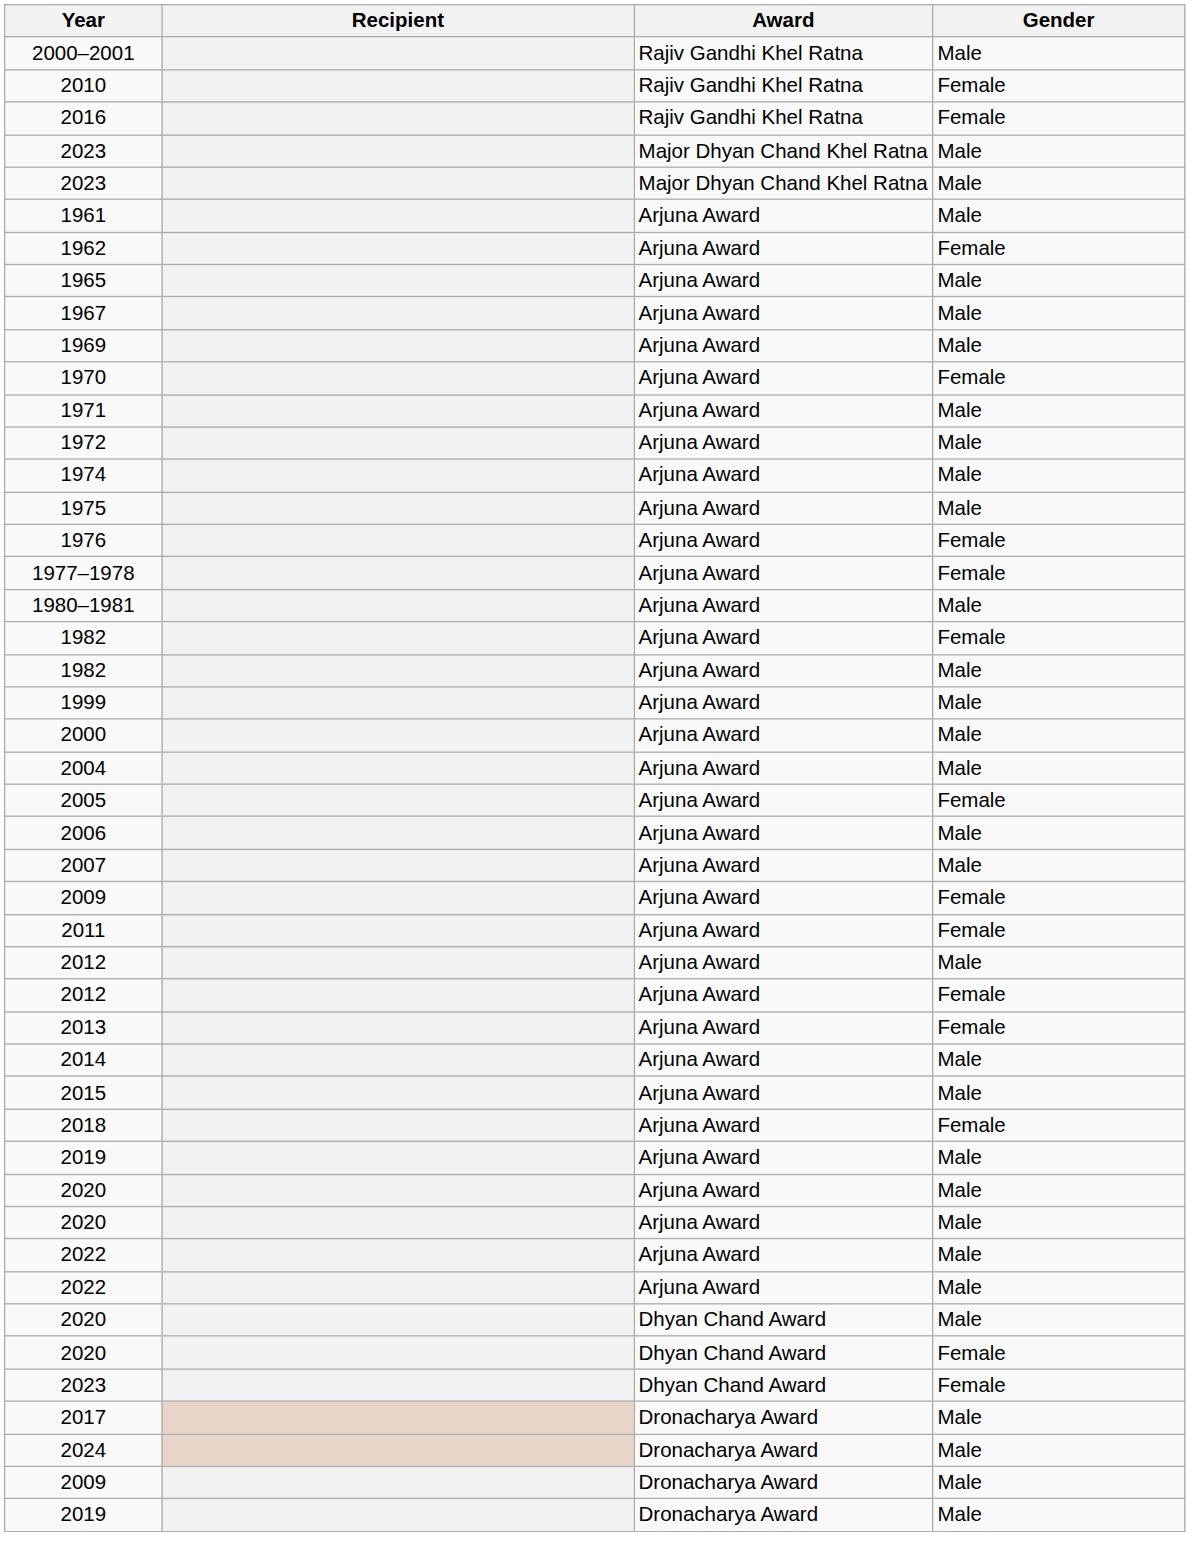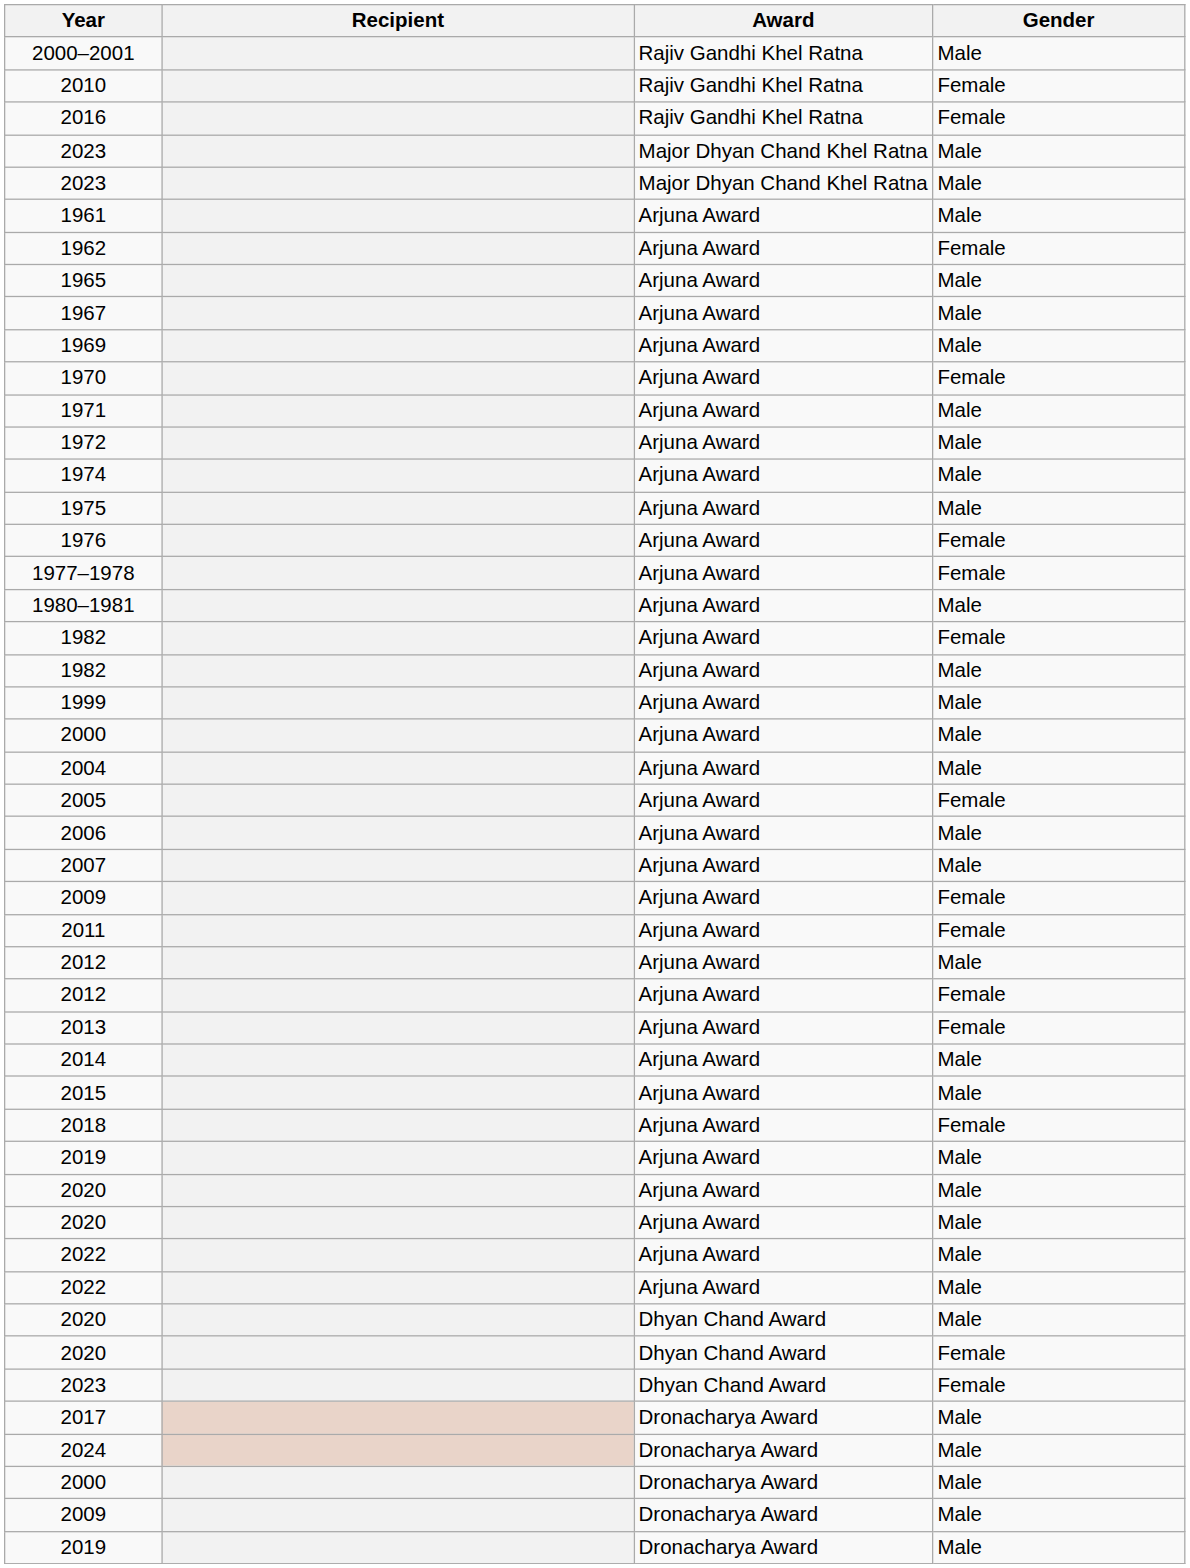+ row: 2000 | Dronacharya Award | Male
